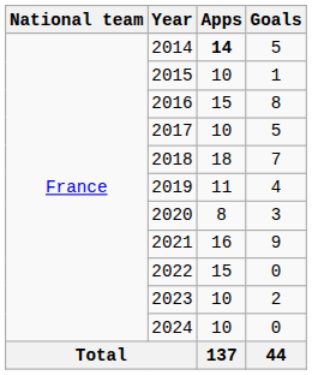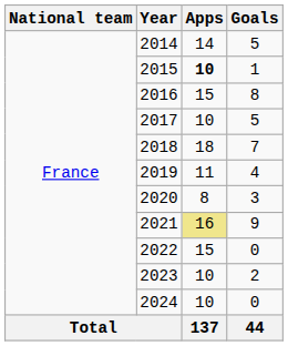2014 | Apps: bold -> normal
2015 | Apps: normal -> bold
2021 | Apps: no background -> khaki background
